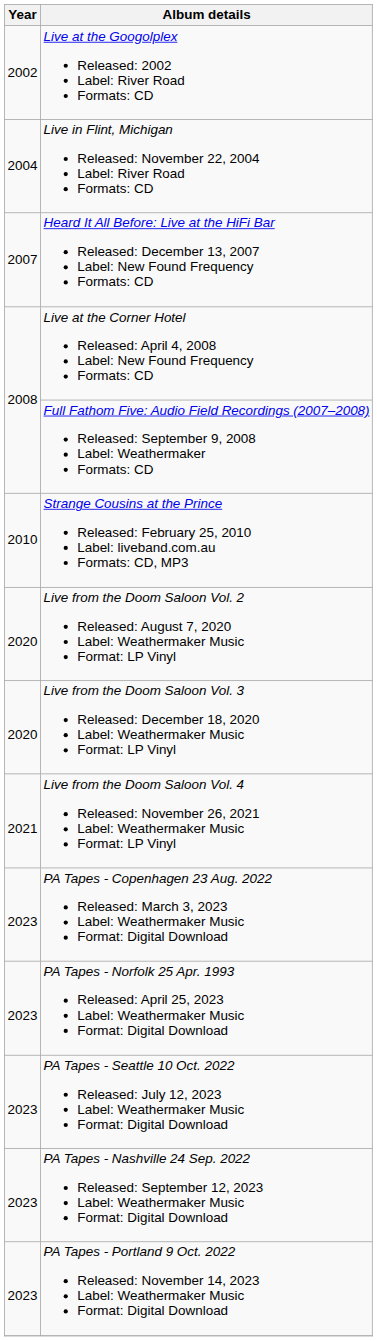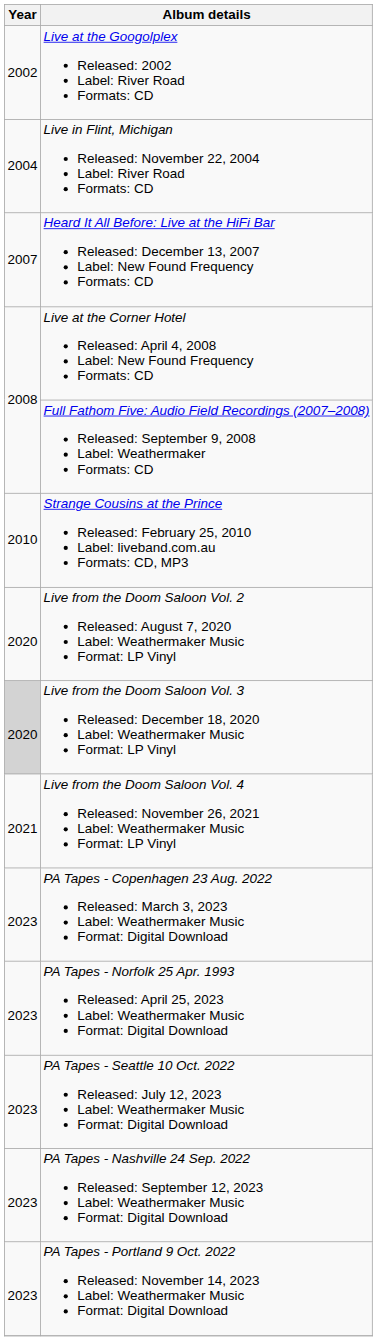row 9 | Year: no background -> lightgrey background
